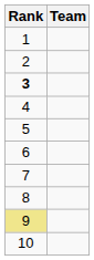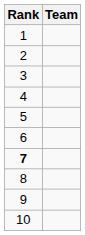3 | Rank: bold -> normal
7 | Rank: normal -> bold
9 | Rank: khaki background -> no background
